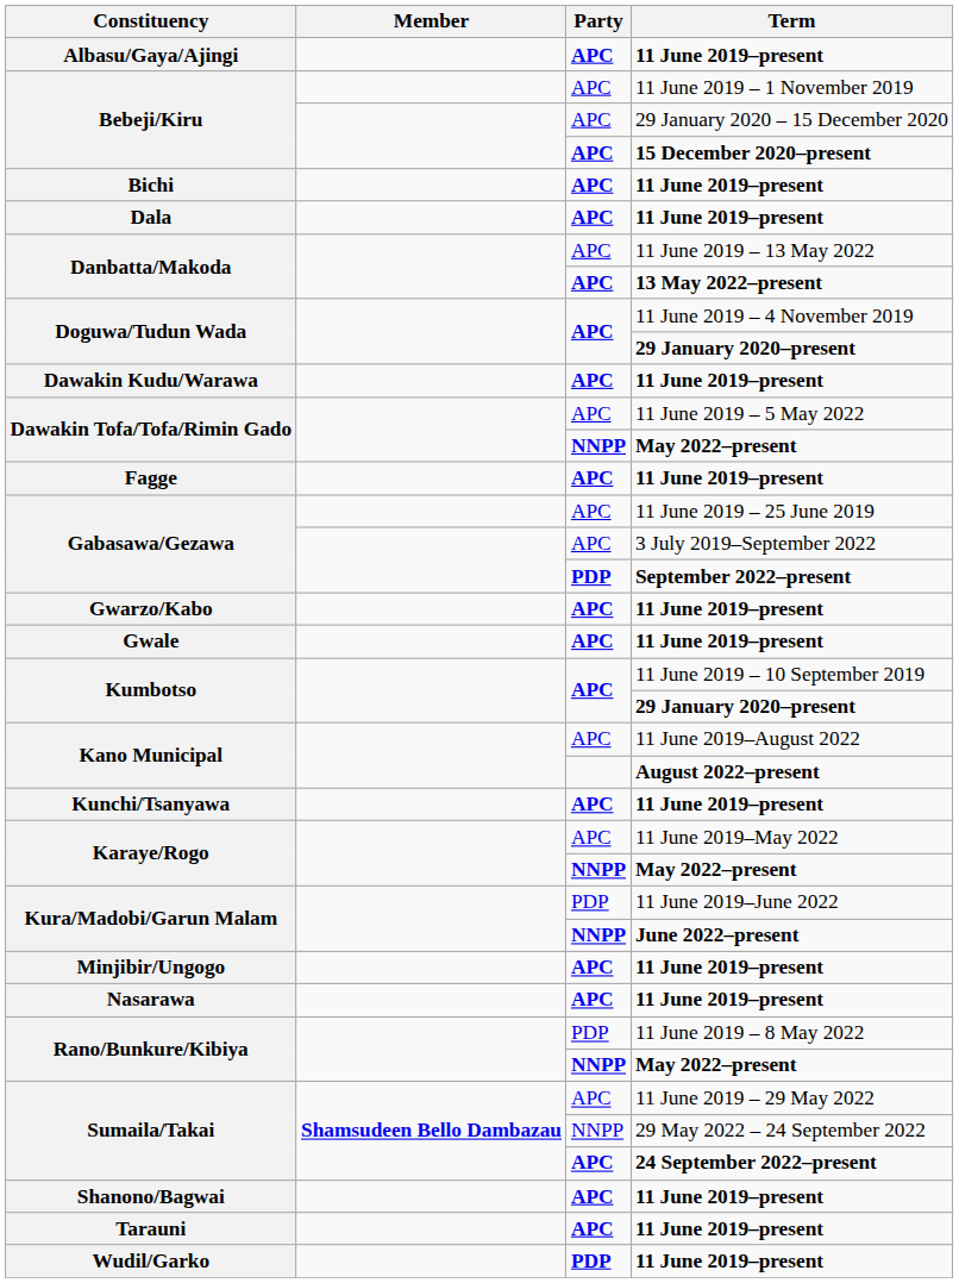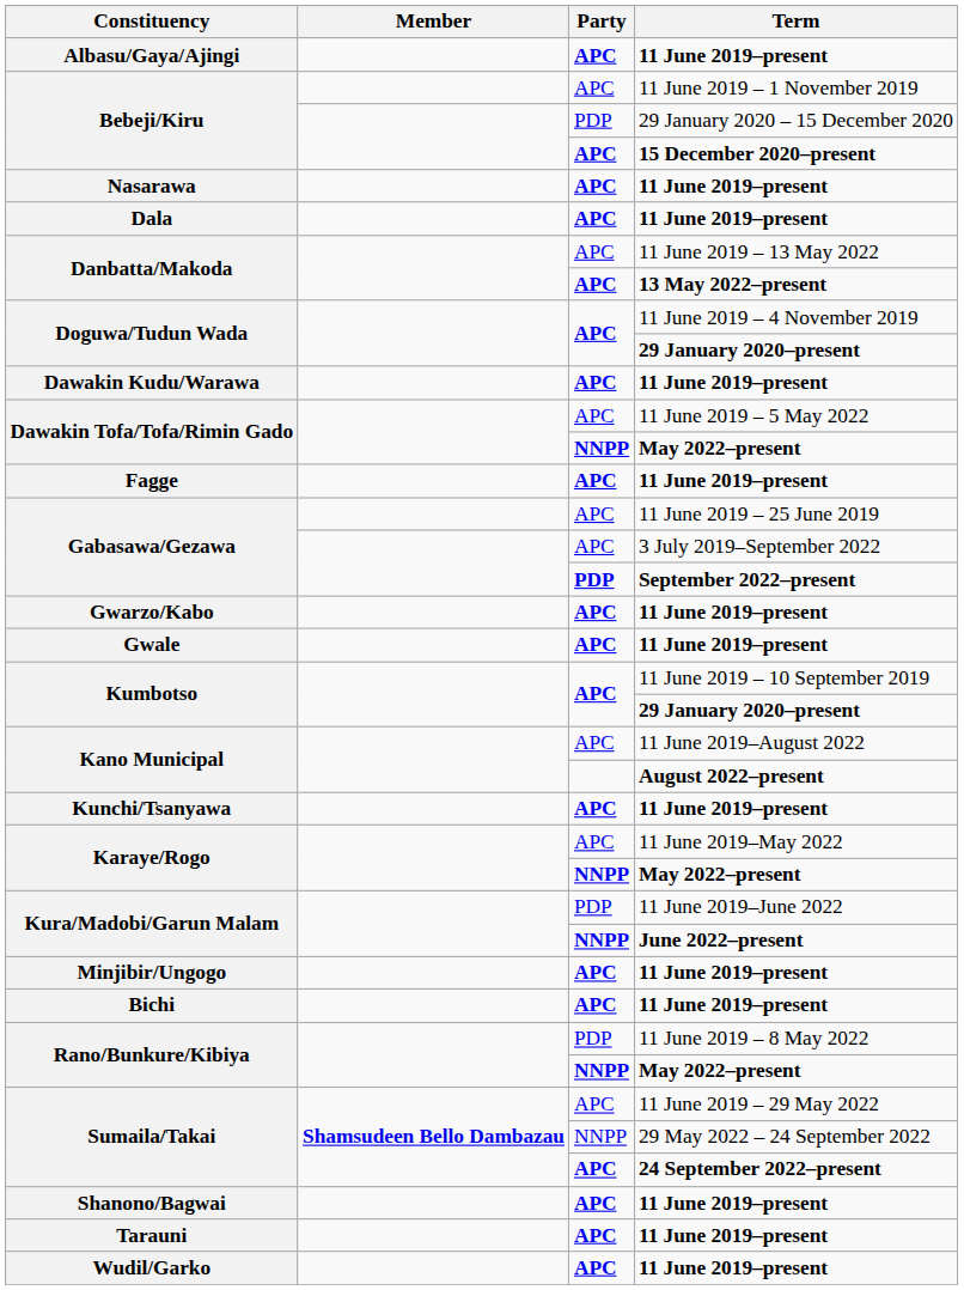Bebeji/Kiru / 29 January 2020 – 15 December 2020 | Party: APC -> PDP
rows swapped: Bichi <-> Nasarawa
Wudil/Garko | Party: PDP -> APC
